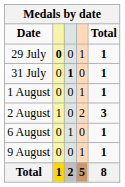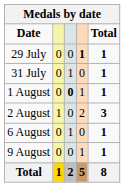29 July | column 2: bold -> normal
29 July | column 4: normal -> bold
31 July | column 3: bold -> normal
1 August | column 3: normal -> bold
